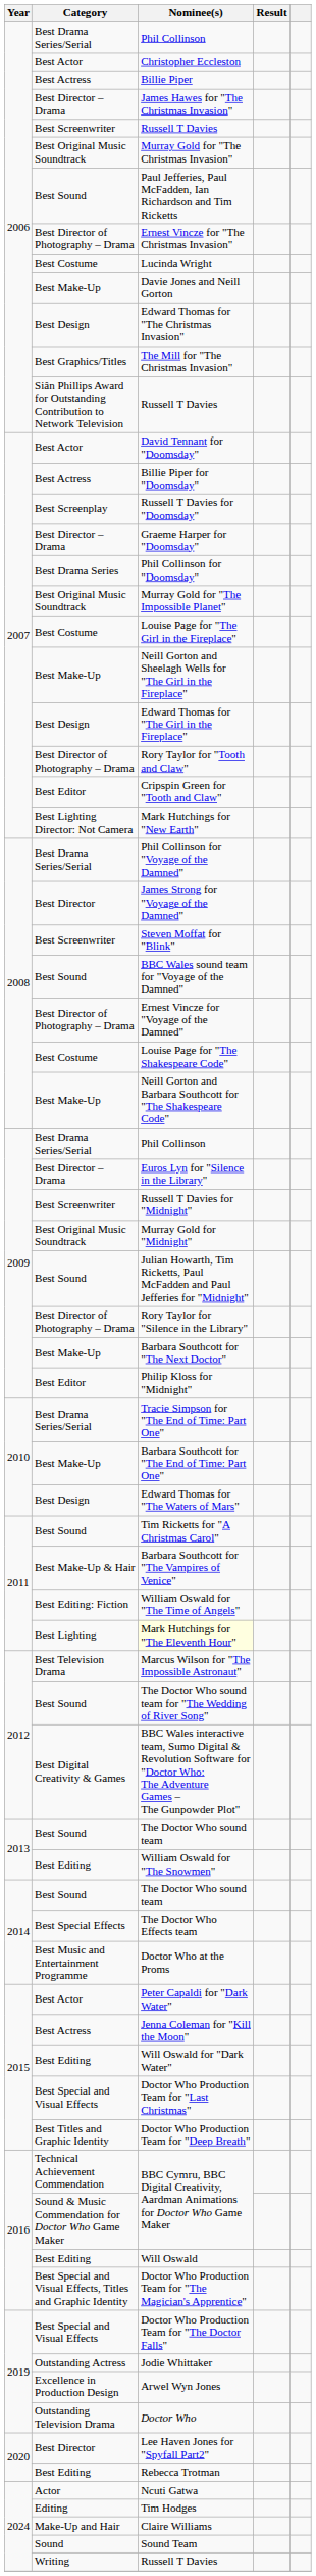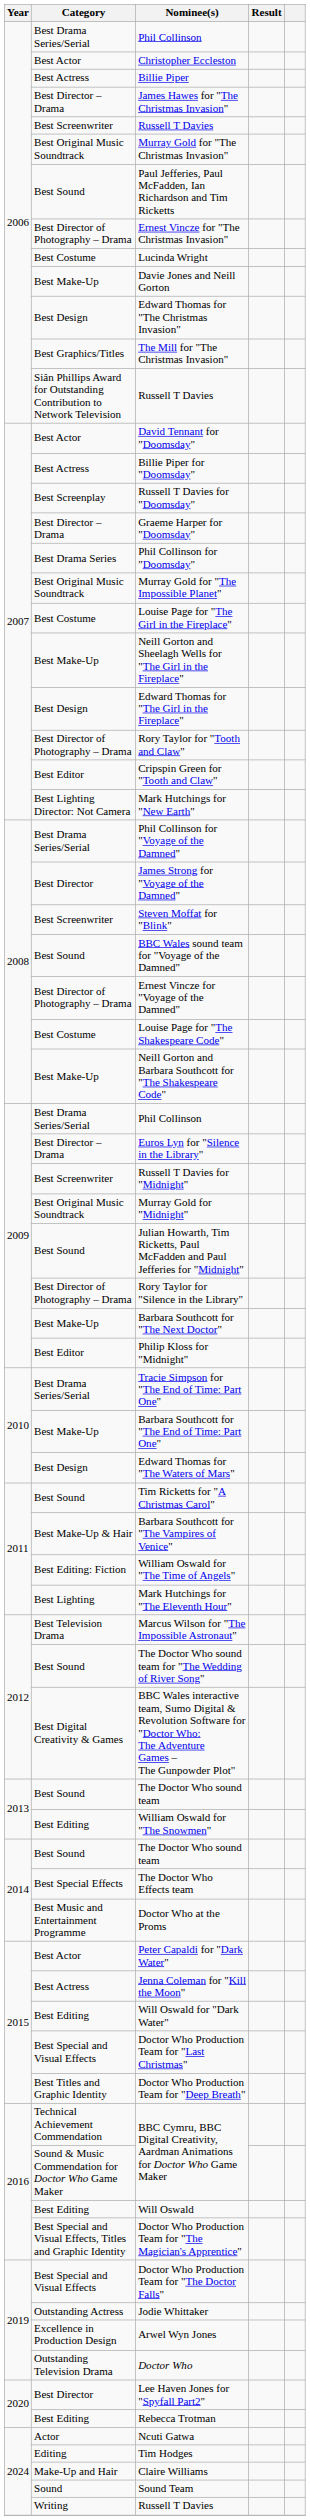Mark Hutchings for "The Eleventh Hour" | Nominee(s): lightyellow background -> no background
